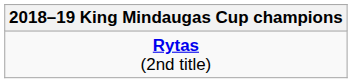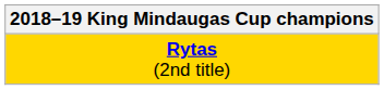row 2 | column 1: no background -> gold background
